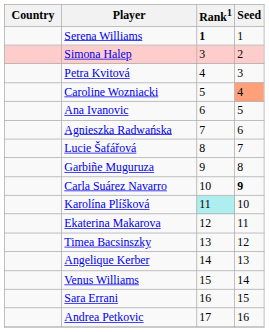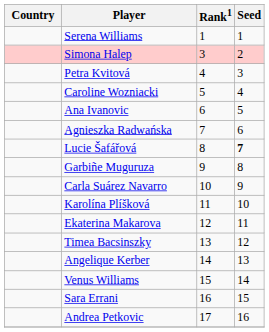Serena Williams | Rank1: bold -> normal
Caroline Wozniacki | Seed: lightsalmon background -> no background
Lucie Šafářová | Seed: normal -> bold
Carla Suárez Navarro | Seed: bold -> normal
Karolína Plíšková | Rank1: paleturquoise background -> no background
